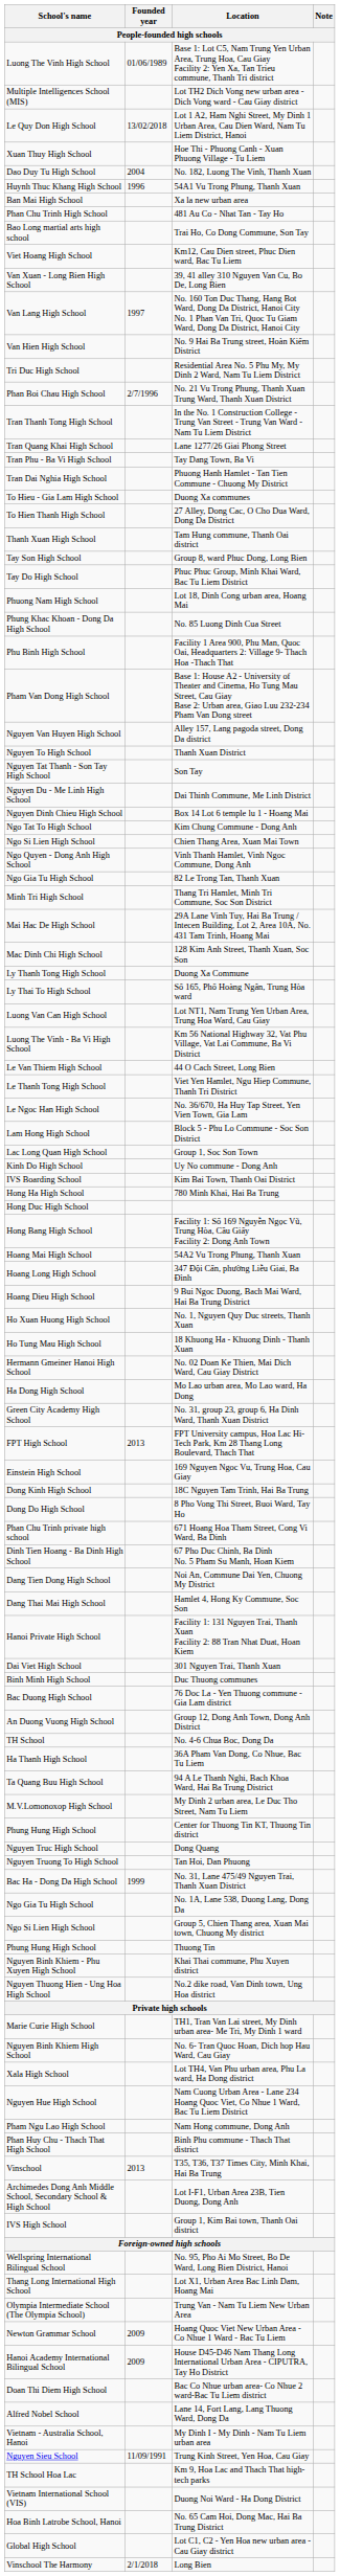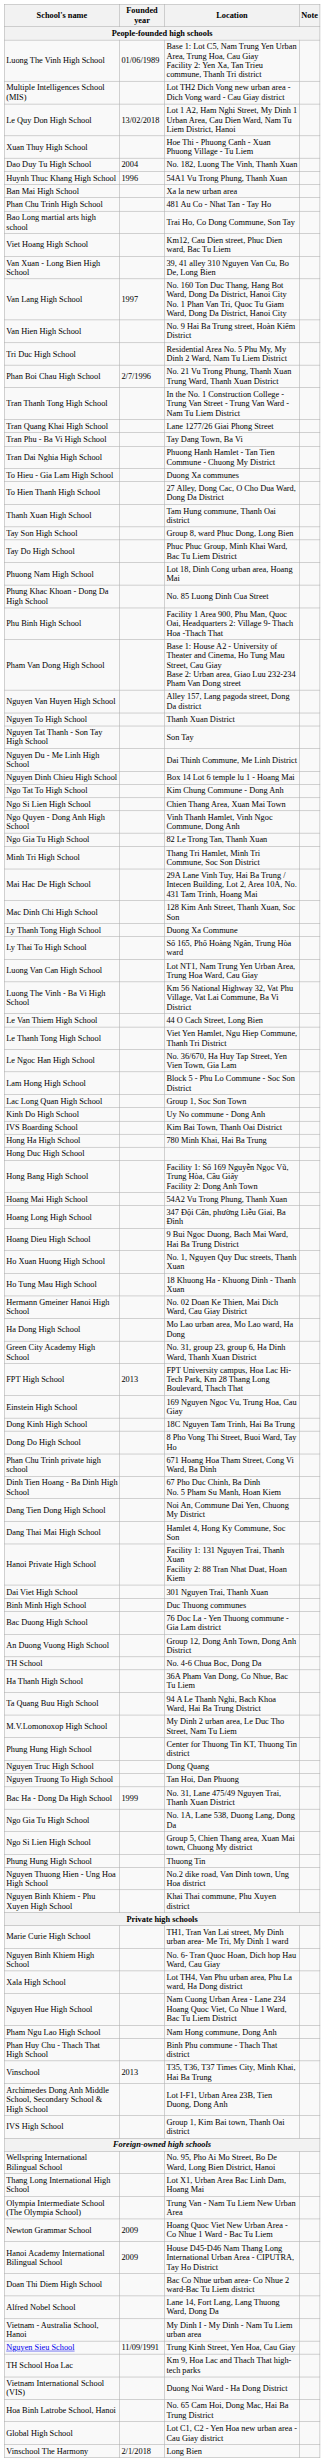rows swapped: Khai Thai commune, Phu Xuyen district <-> No.2 dike road, Van Dinh town, Ung Hoa district
